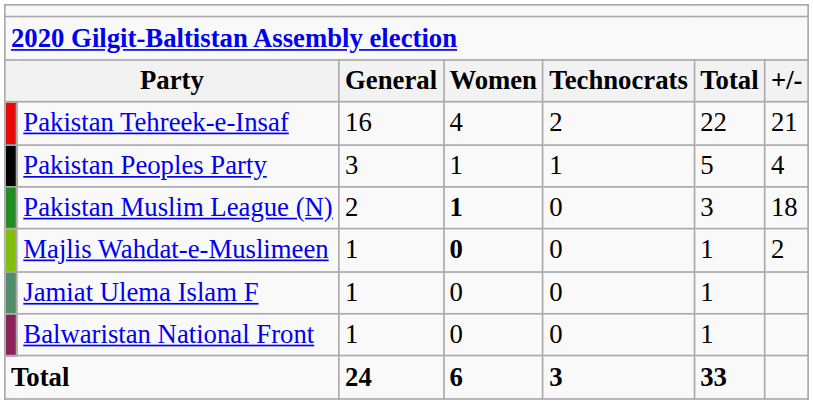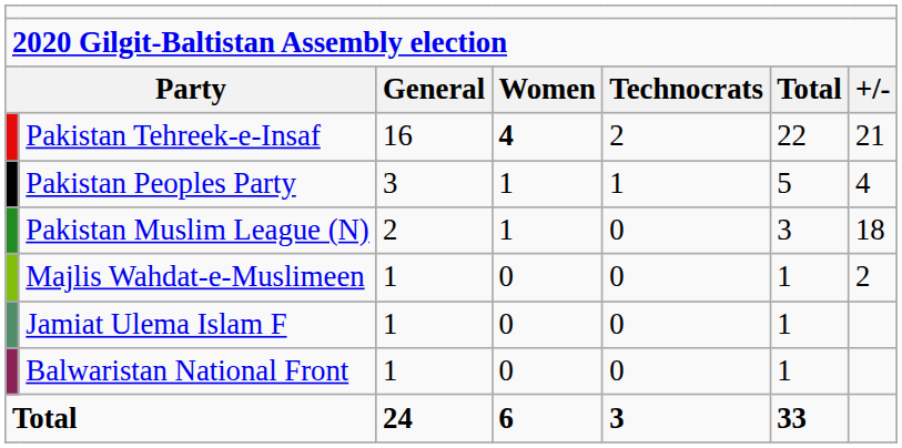Pakistan Tehreek-e-Insaf | column 4: normal -> bold
Pakistan Muslim League (N) | column 4: bold -> normal
Majlis Wahdat-e-Muslimeen | column 4: bold -> normal
